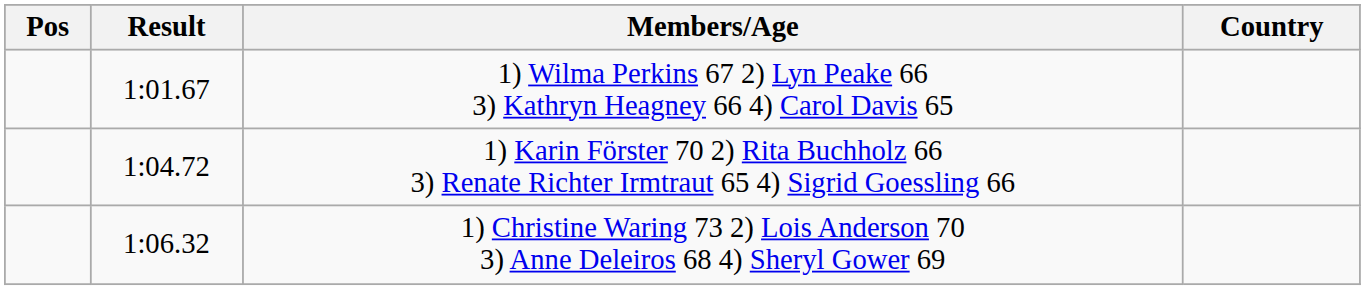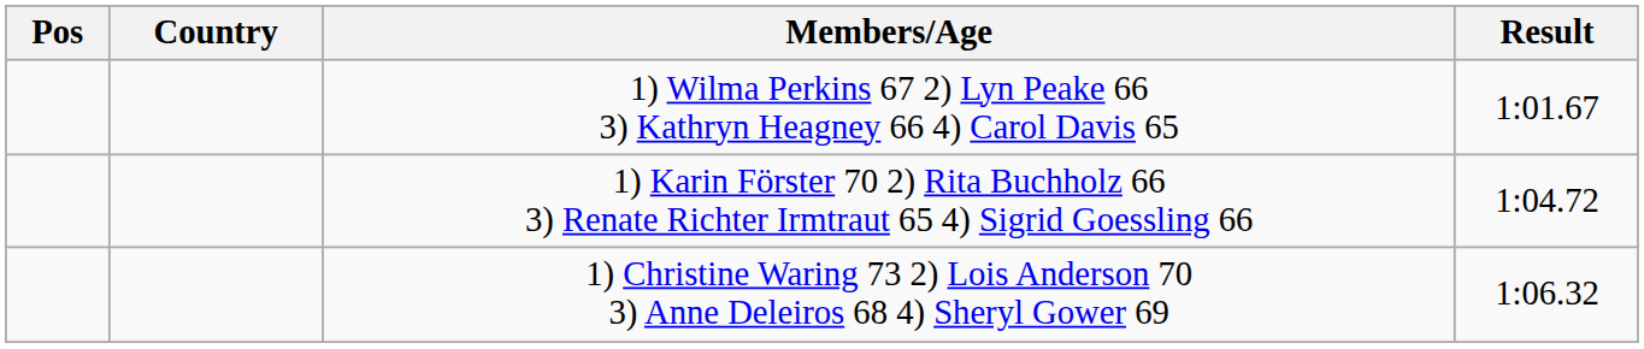columns swapped: Country <-> Result
